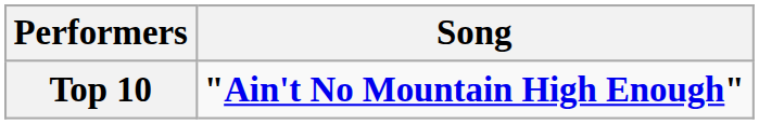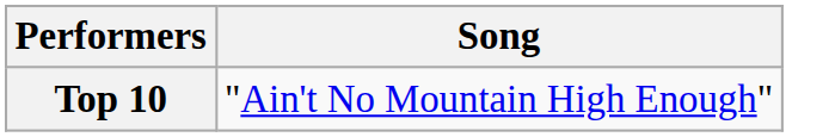Top 10 | Song: bold -> normal
